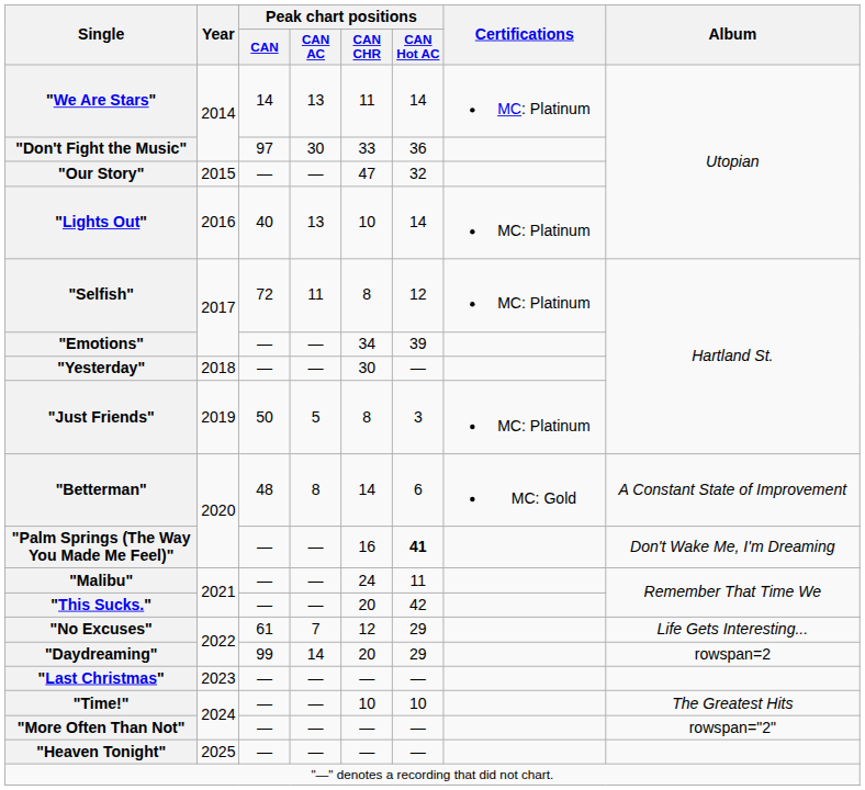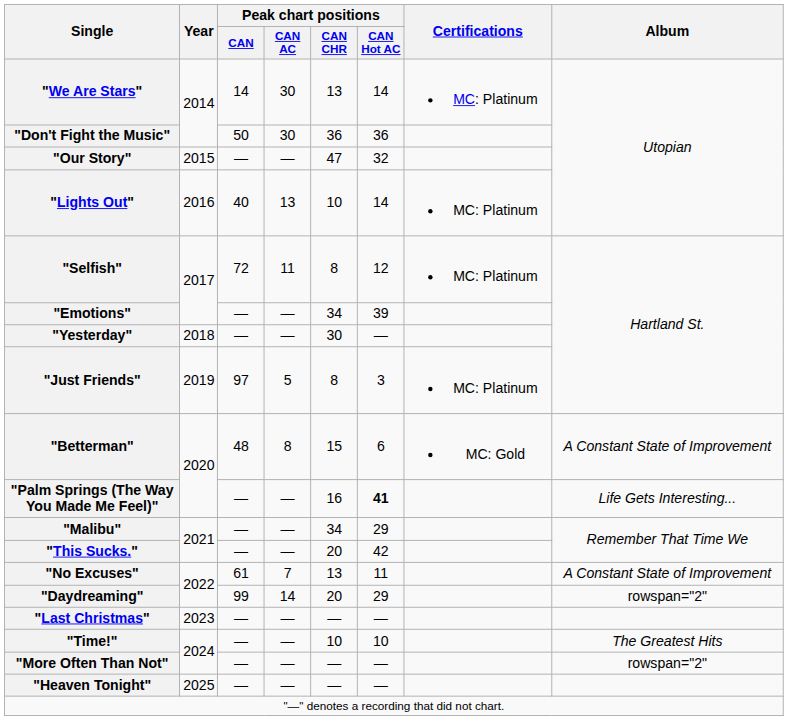"We Are Stars" | Peak chart positions / CAN AC: 13 -> 30
"We Are Stars" | Peak chart positions / CAN CHR: 11 -> 13
"Don't Fight the Music" | Peak chart positions / CAN: 97 -> 50
"Don't Fight the Music" | Peak chart positions / CAN CHR: 33 -> 36
"Just Friends" | Peak chart positions / CAN: 50 -> 97
"Betterman" | Peak chart positions / CAN CHR: 14 -> 15
"Palm Springs (The Way You Made Me Feel)" | Album: Don't Wake Me, I'm Dreaming -> Life Gets Interesting...
"Malibu" | Peak chart positions / CAN CHR: 24 -> 34
"Malibu" | Peak chart positions / CAN Hot AC: 11 -> 29
"No Excuses" | Peak chart positions / CAN CHR: 12 -> 13
"No Excuses" | Peak chart positions / CAN Hot AC: 29 -> 11
"No Excuses" | Album: Life Gets Interesting... -> A Constant State of Improvement
"Daydreaming" | Album: rowspan=2 -> rowspan="2"
